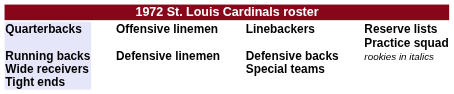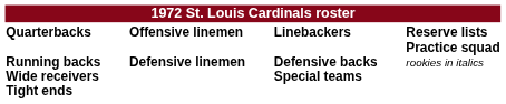Quarterbacks Running backs Wide receivers Tight ends | column 1: lavender background -> no background
